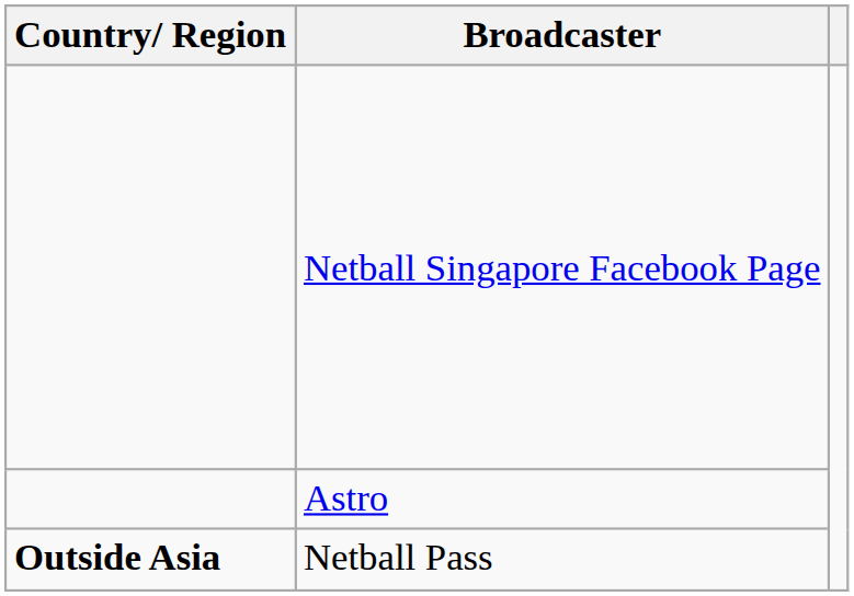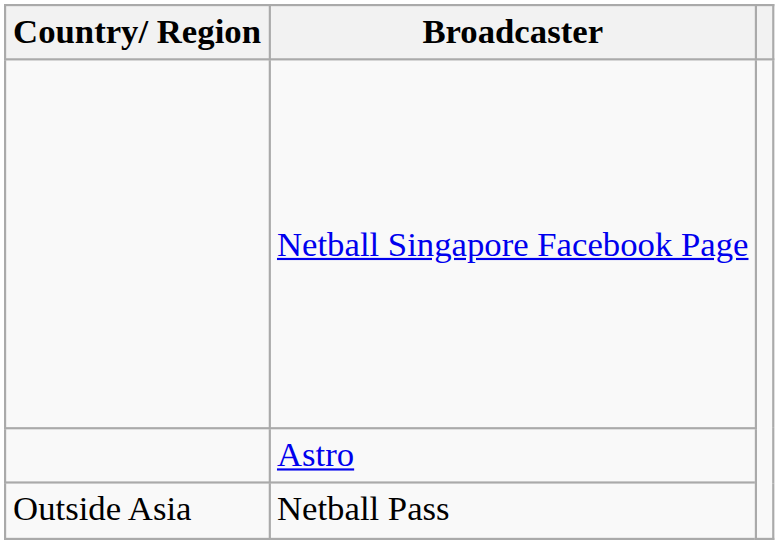Netball Pass | Country/ Region: bold -> normal
